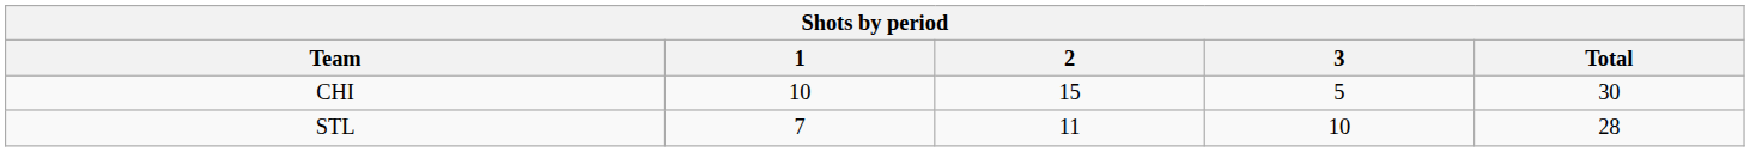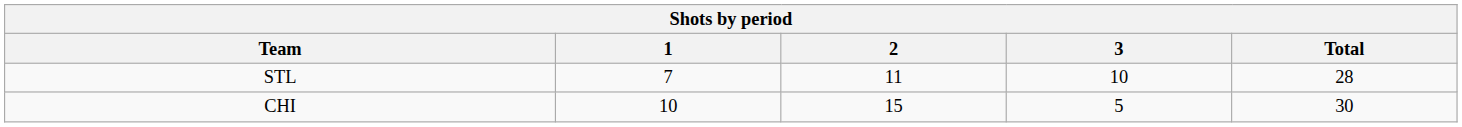rows swapped: STL <-> CHI
